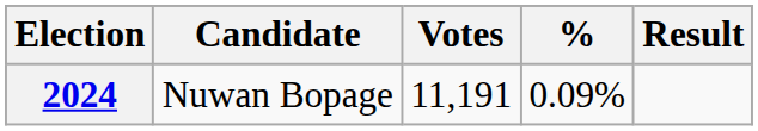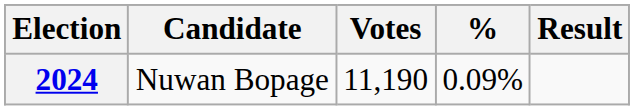2024 | Votes: 11,191 -> 11,190
